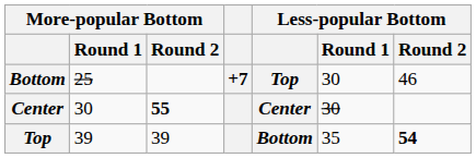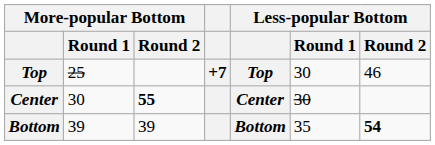row 3 | More-popular Bottom: Bottom -> Top
row 5 | More-popular Bottom: Top -> Bottom
